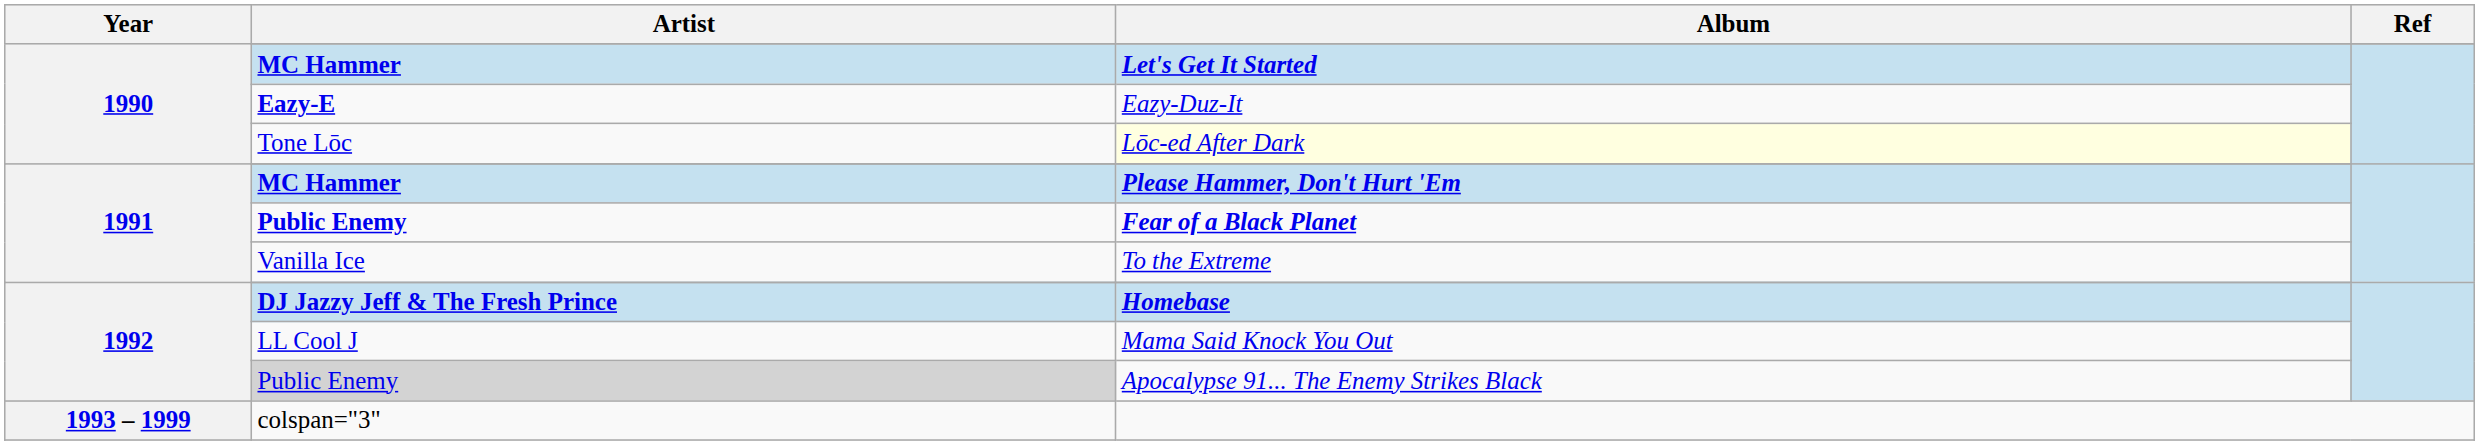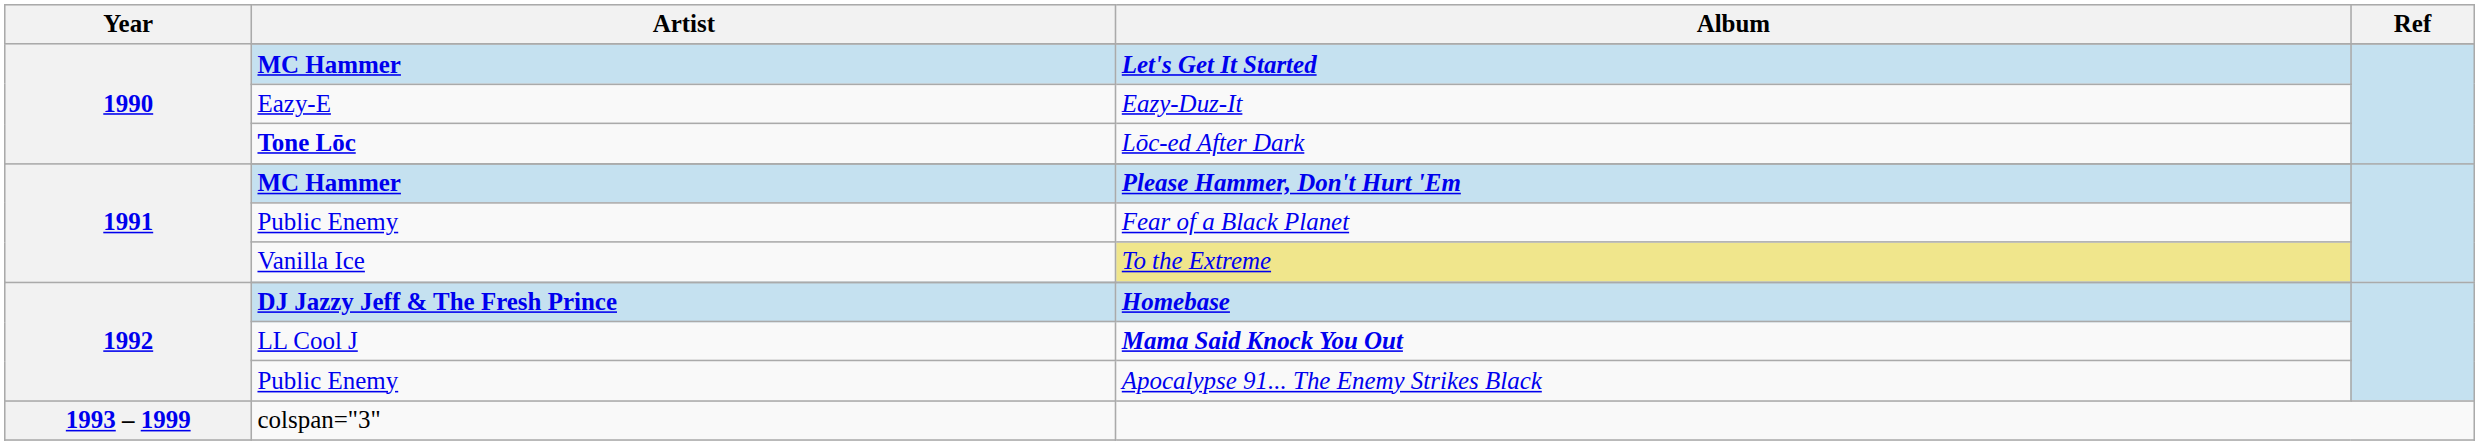Eazy-Duz-It | Artist: bold -> normal
Lōc-ed After Dark | Artist: normal -> bold
Lōc-ed After Dark | Album: lightyellow background -> no background
Fear of a Black Planet | Artist: bold -> normal
Fear of a Black Planet | Album: bold -> normal
To the Extreme | Album: no background -> khaki background
Mama Said Knock You Out | Album: normal -> bold
Apocalypse 91... The Enemy Strikes Black | Artist: lightgrey background -> no background
